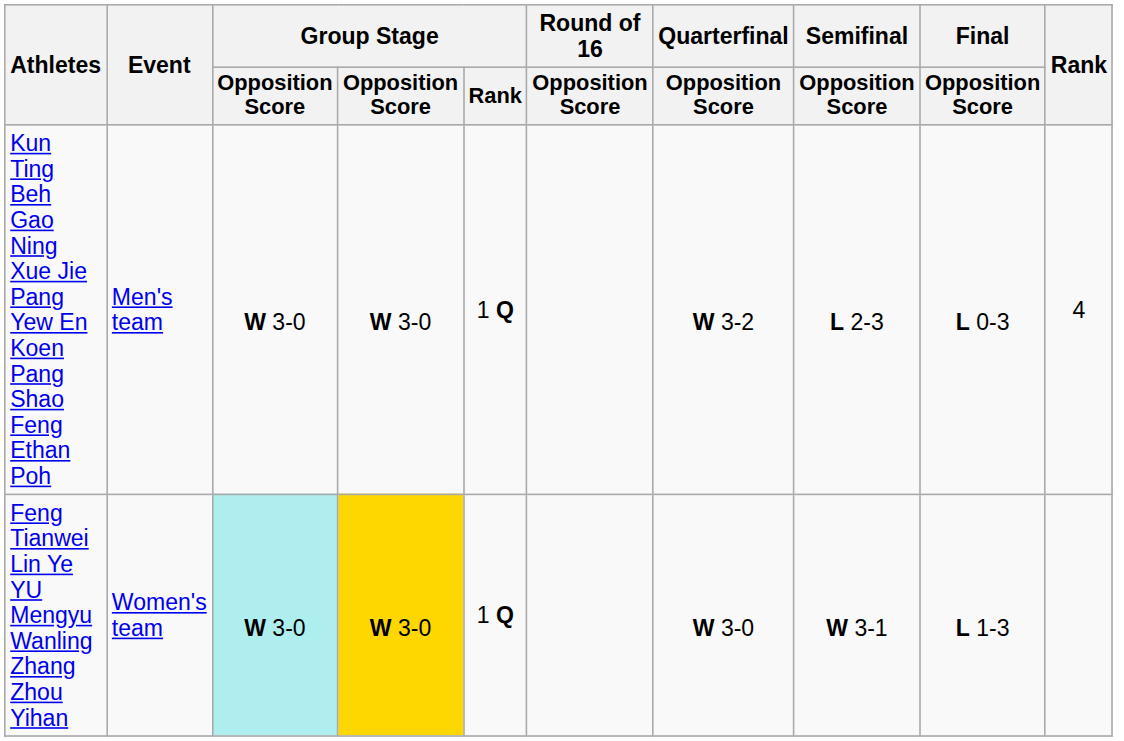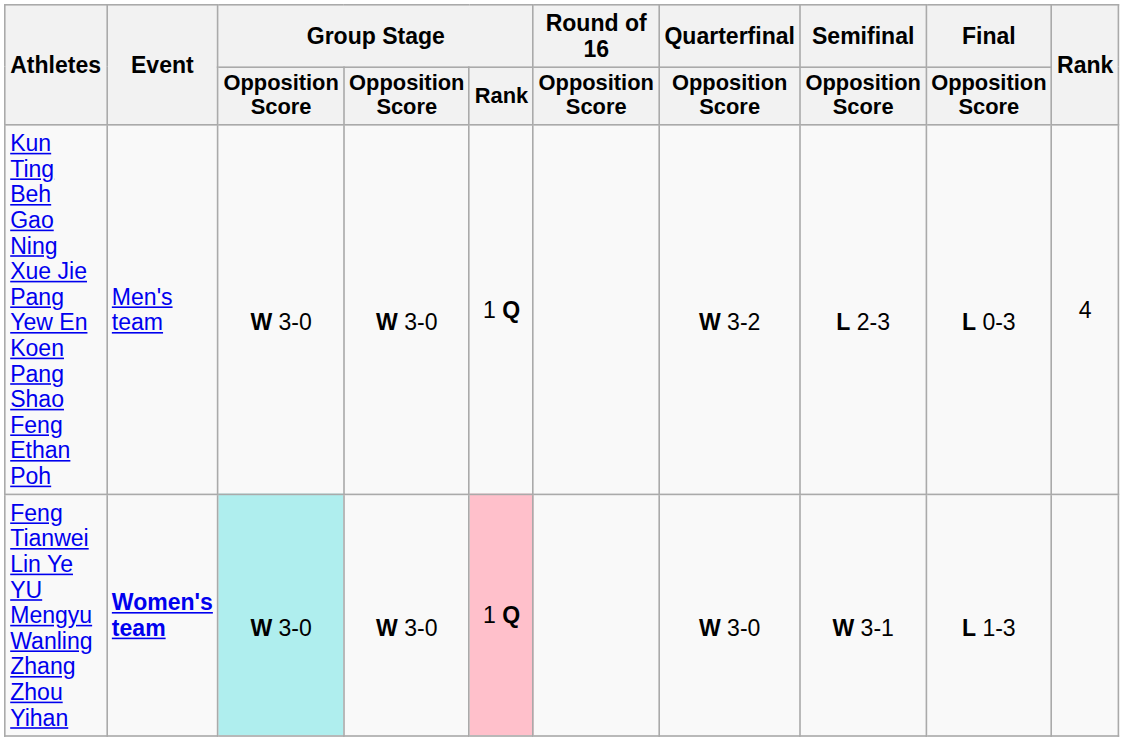Feng Tianwei Lin Ye YU Mengyu Wanling Zhang Zhou Yihan | Event: normal -> bold
Feng Tianwei Lin Ye YU Mengyu Wanling Zhang Zhou Yihan | column 4: gold background -> no background
Feng Tianwei Lin Ye YU Mengyu Wanling Zhang Zhou Yihan | Group Stage / Rank: no background -> pink background
